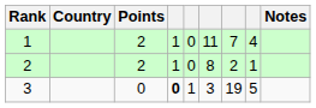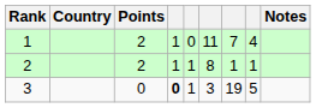row 3 | column 5: 0 -> 1
row 3 | column 7: 2 -> 1
